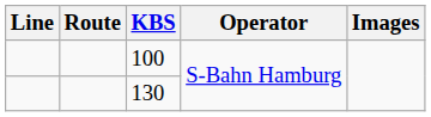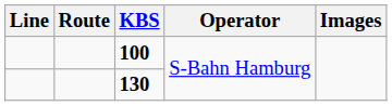100 | KBS: normal -> bold
130 | KBS: normal -> bold
